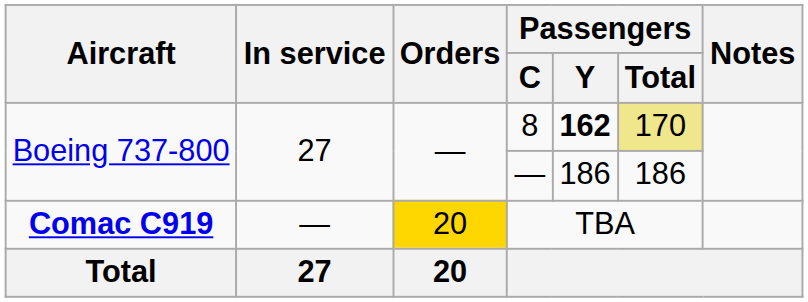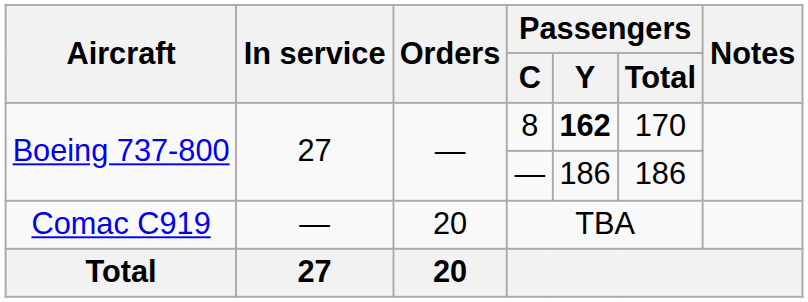8 | Passengers / Total: khaki background -> no background
TBA | Aircraft: bold -> normal
TBA | Orders: gold background -> no background
